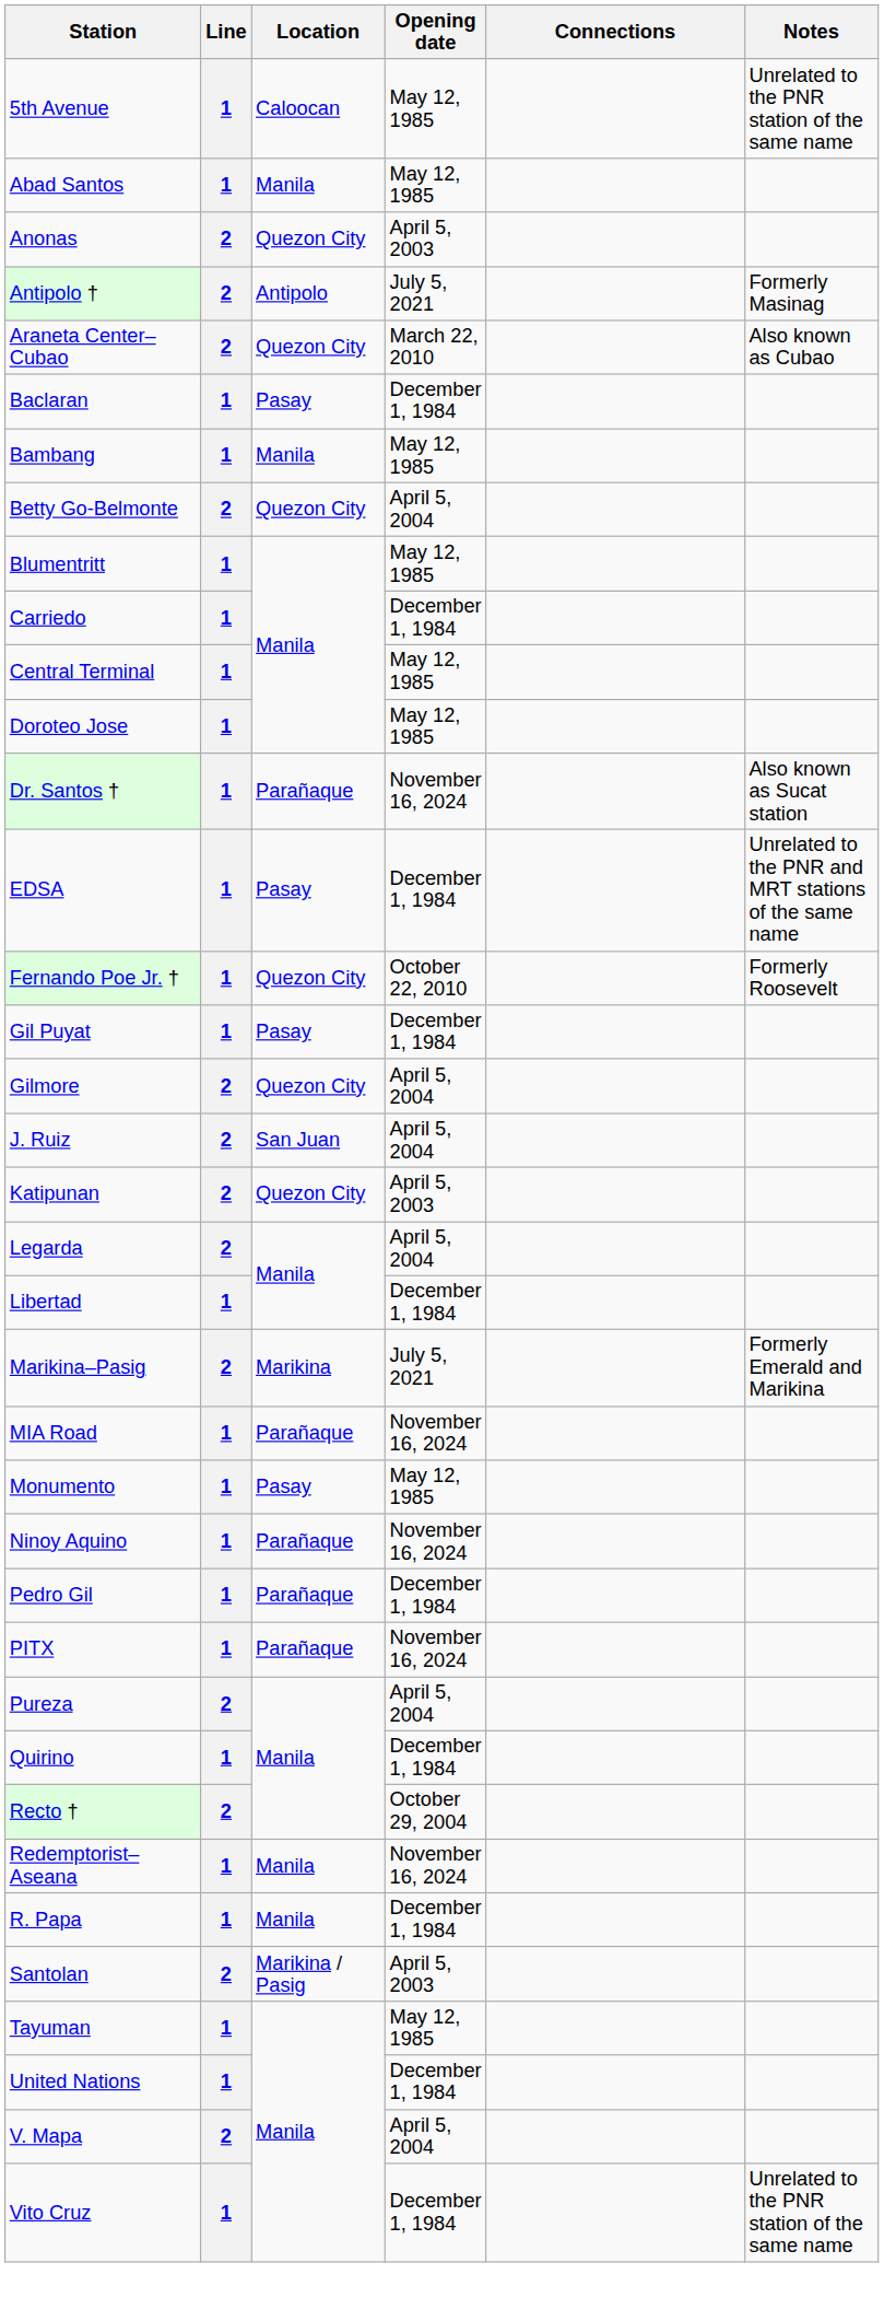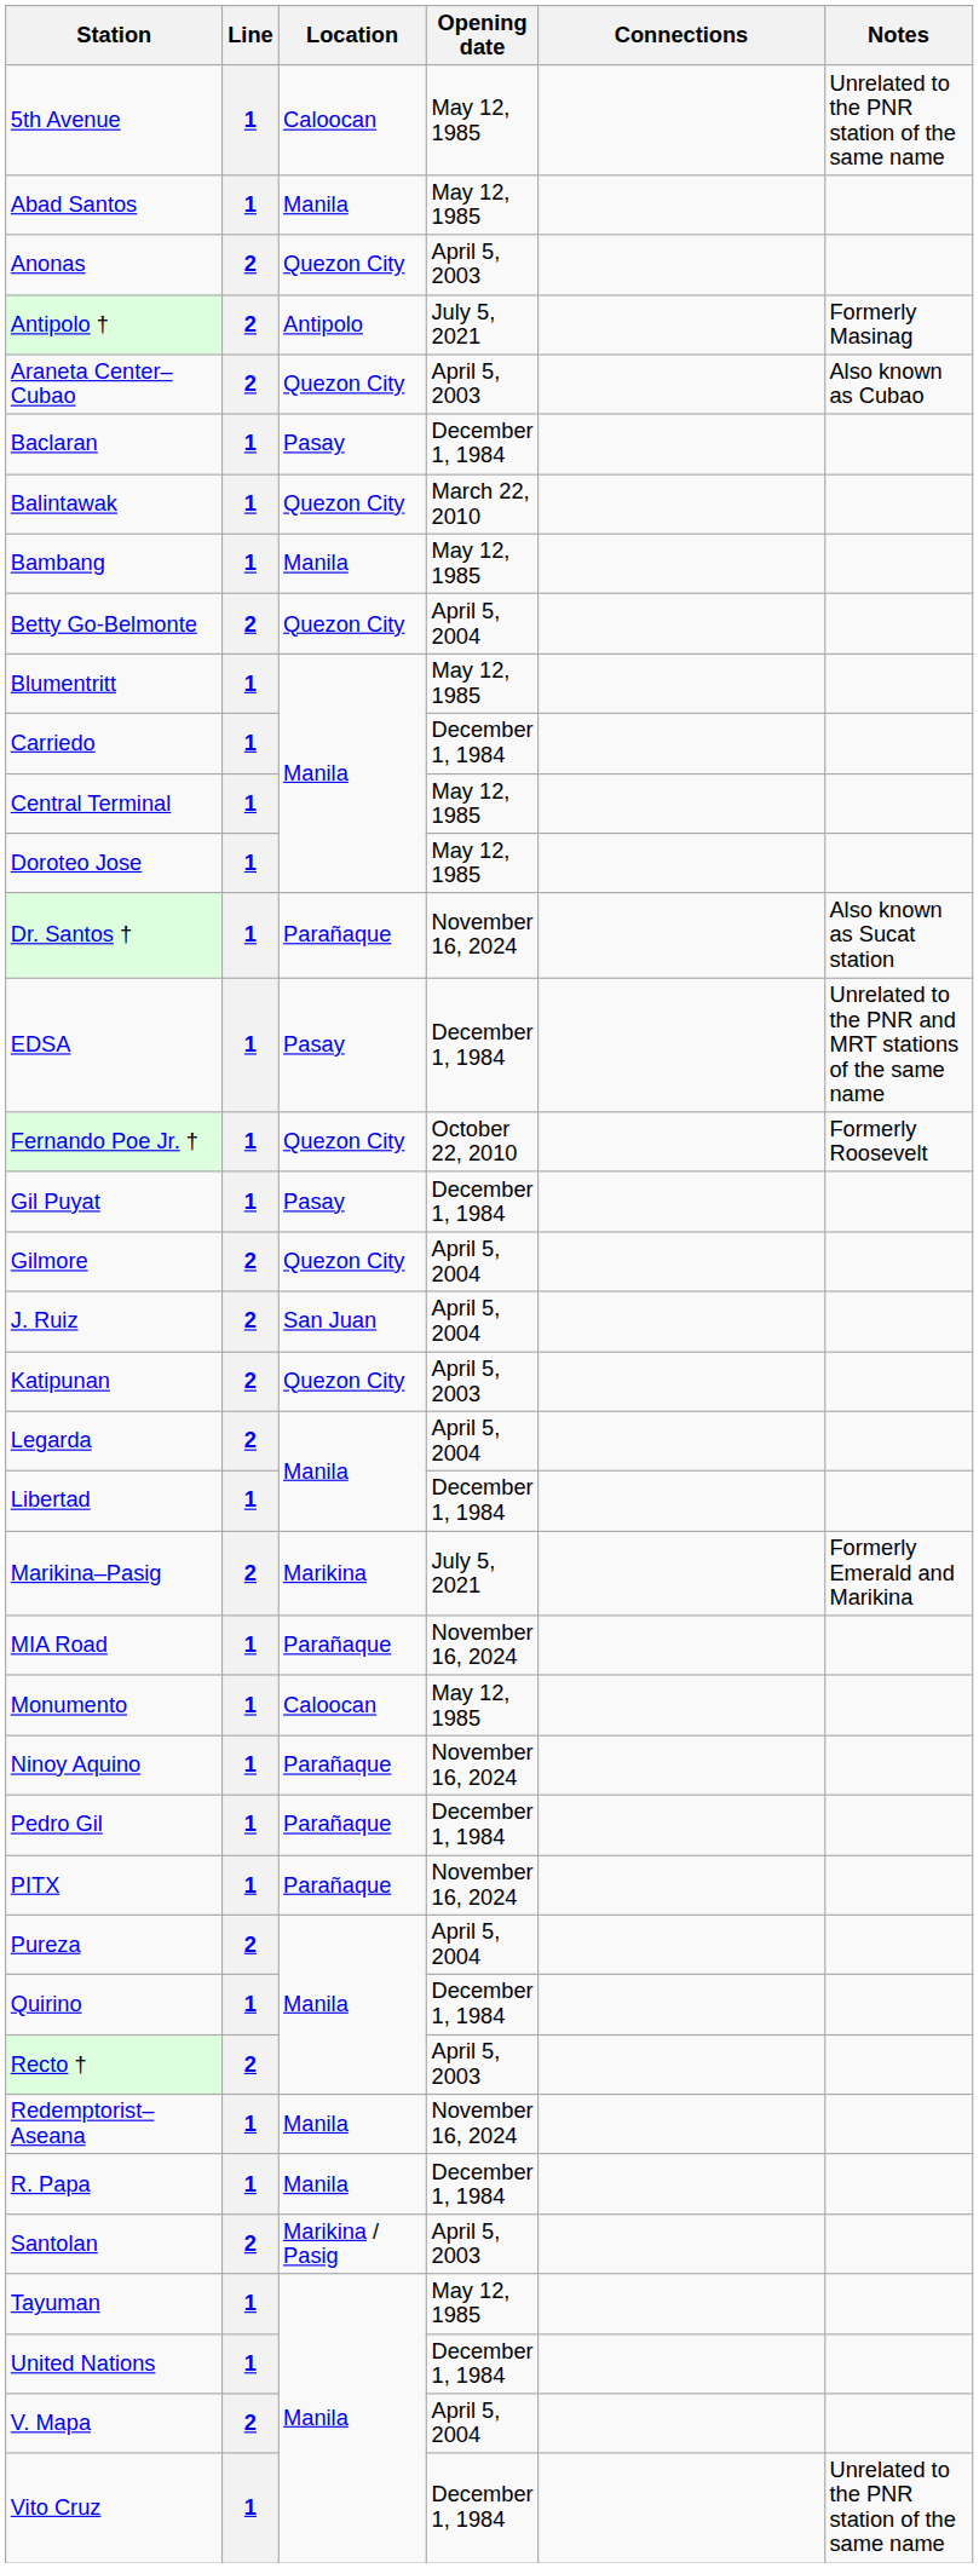Araneta Center–Cubao | Opening date: March 22, 2010 -> April 5, 2003
+ row: Balintawak | 1 | Quezon City | March 22, 2010
Monumento | Location: Pasay -> Caloocan
Recto † | Opening date: October 29, 2004 -> April 5, 2003
